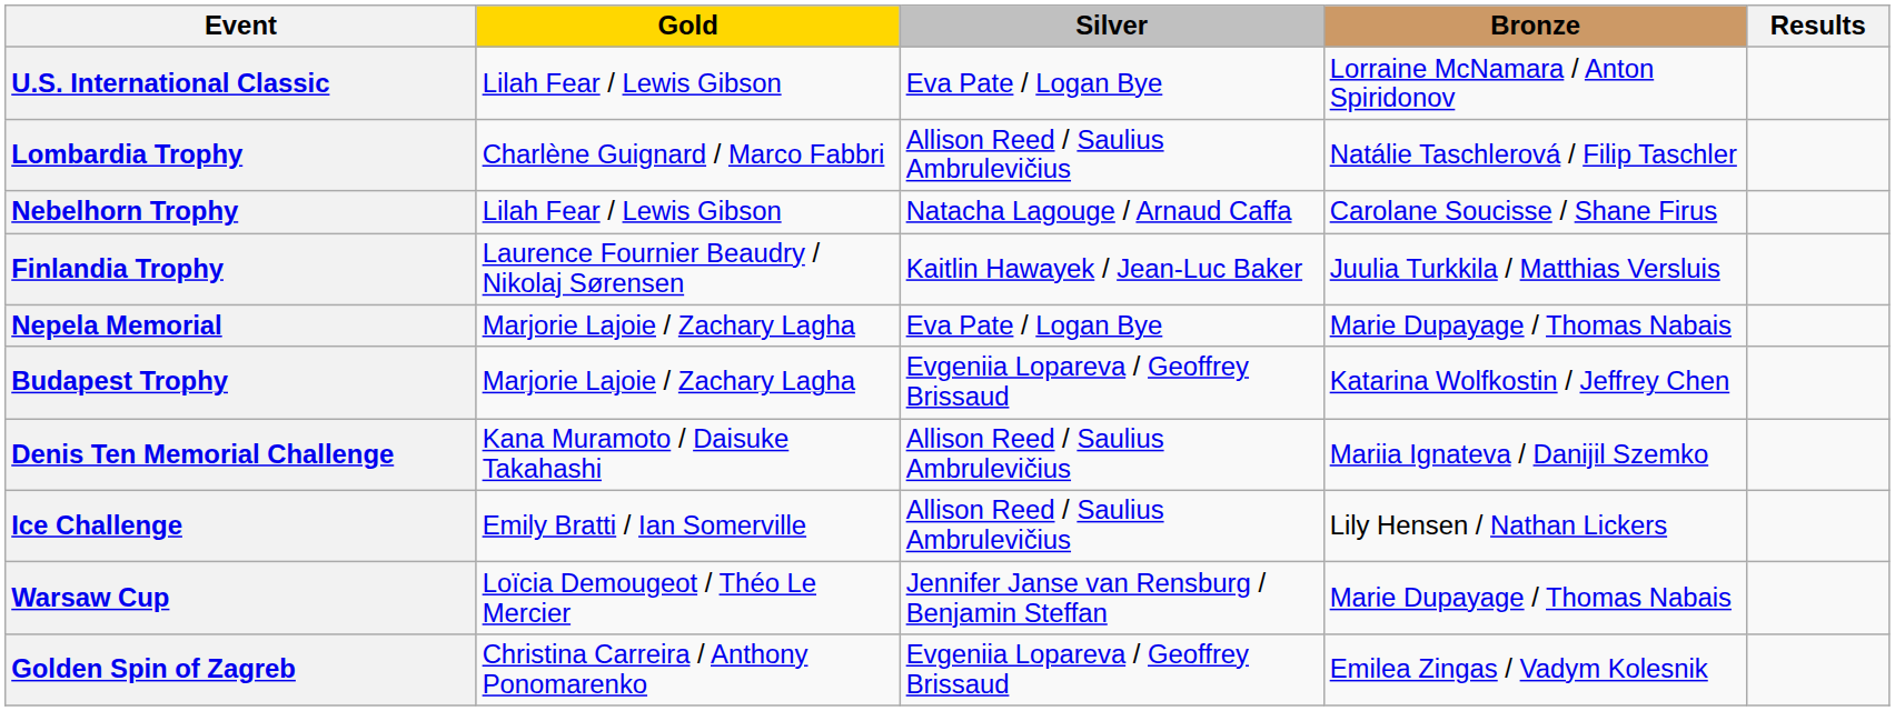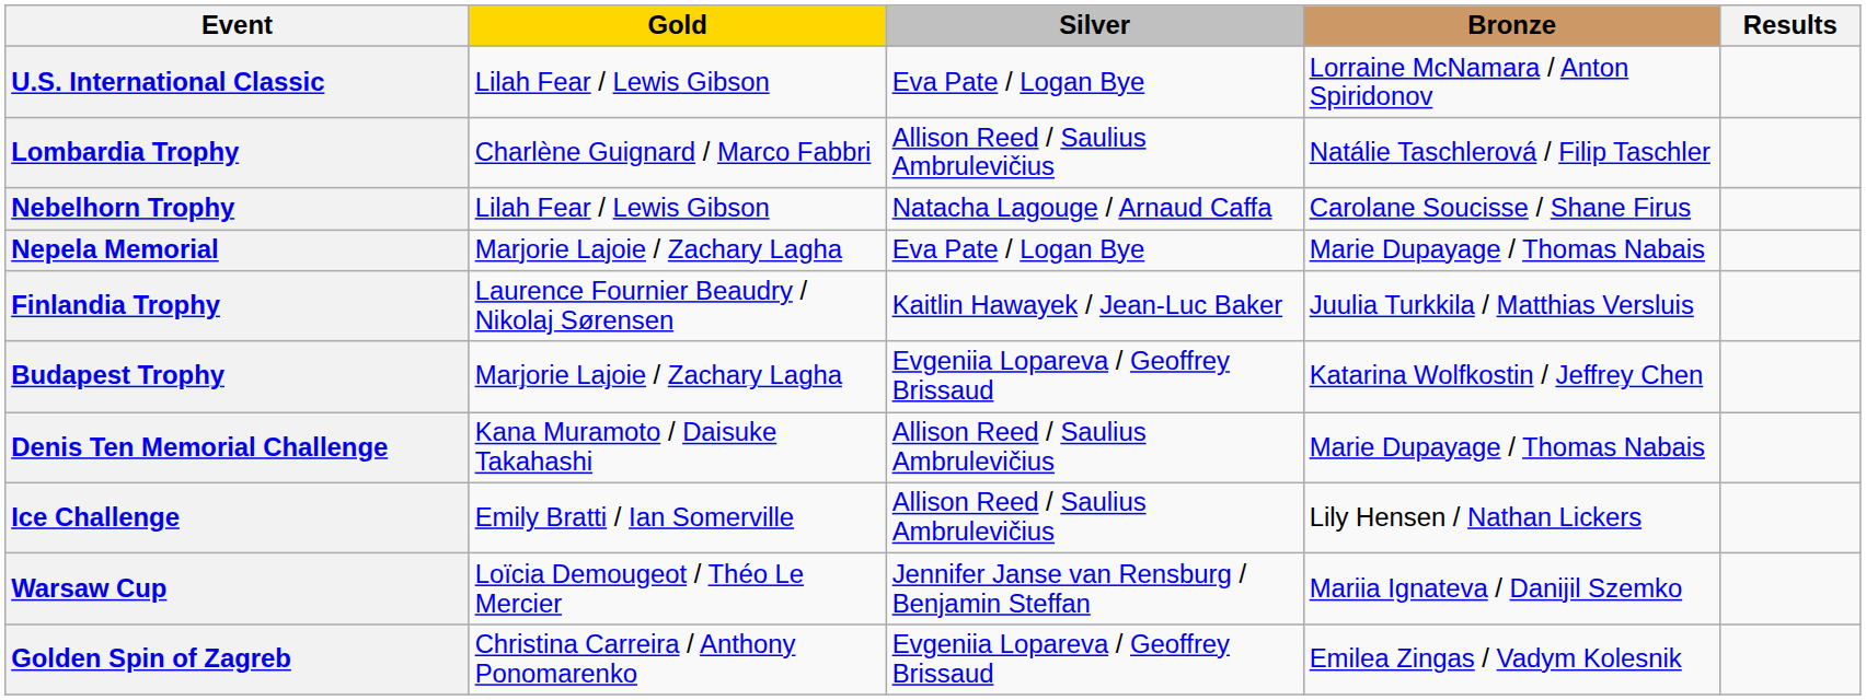rows swapped: Nepela Memorial <-> Finlandia Trophy
Denis Ten Memorial Challenge | Bronze: Mariia Ignateva / Danijil Szemko -> Marie Dupayage / Thomas Nabais
Warsaw Cup | Bronze: Marie Dupayage / Thomas Nabais -> Mariia Ignateva / Danijil Szemko
